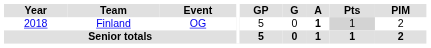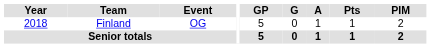Finland | A: bold -> normal
Finland | Pts: lightgrey background -> no background
